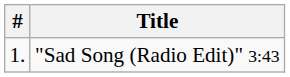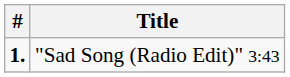"Sad Song (Radio Edit)" 3:43 | #: normal -> bold
